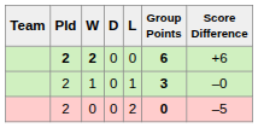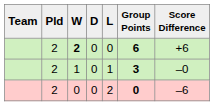row 2 | Pld: bold -> normal
row 4 | Score Difference: –5 -> –6
